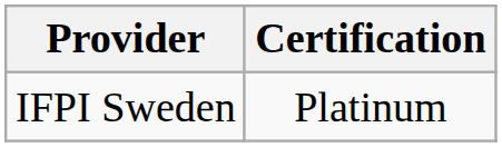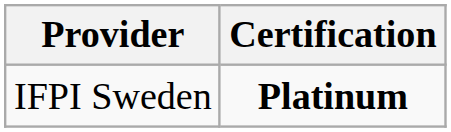IFPI Sweden | Certification: normal -> bold
